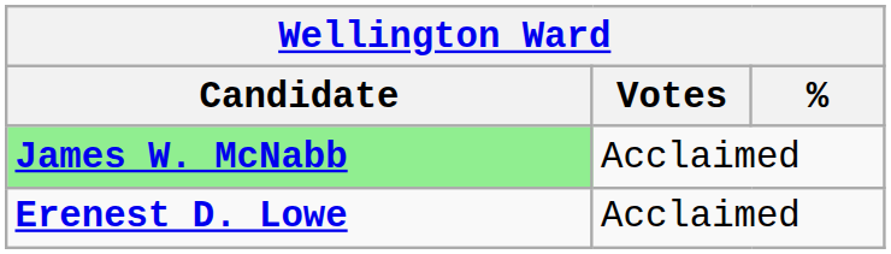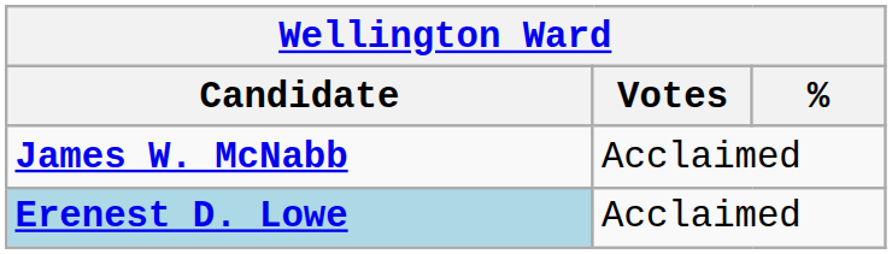James W. McNabb | Candidate: lightgreen background -> no background
Erenest D. Lowe | Candidate: no background -> lightblue background
